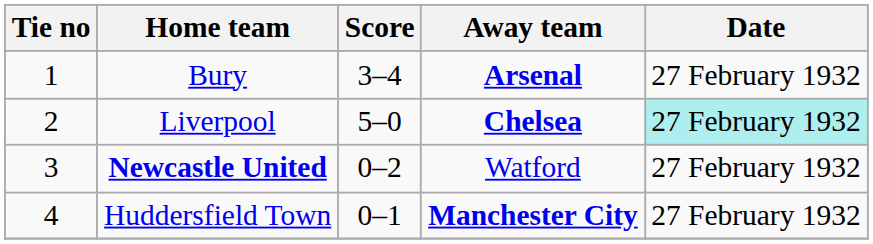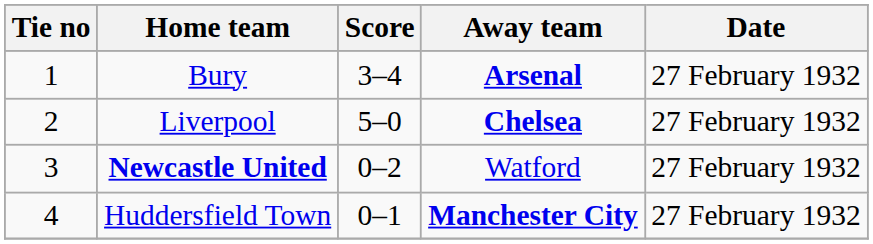Liverpool | Date: paleturquoise background -> no background
